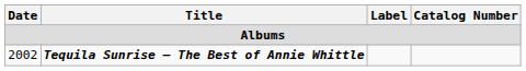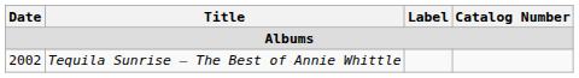2002 | Title: bold -> normal
